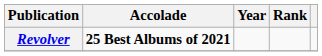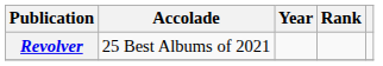Revolver | Accolade: bold -> normal
